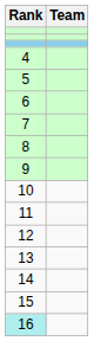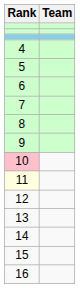row 11 | Rank: no background -> pink background
row 12 | Rank: no background -> lightyellow background
row 17 | Rank: paleturquoise background -> no background
